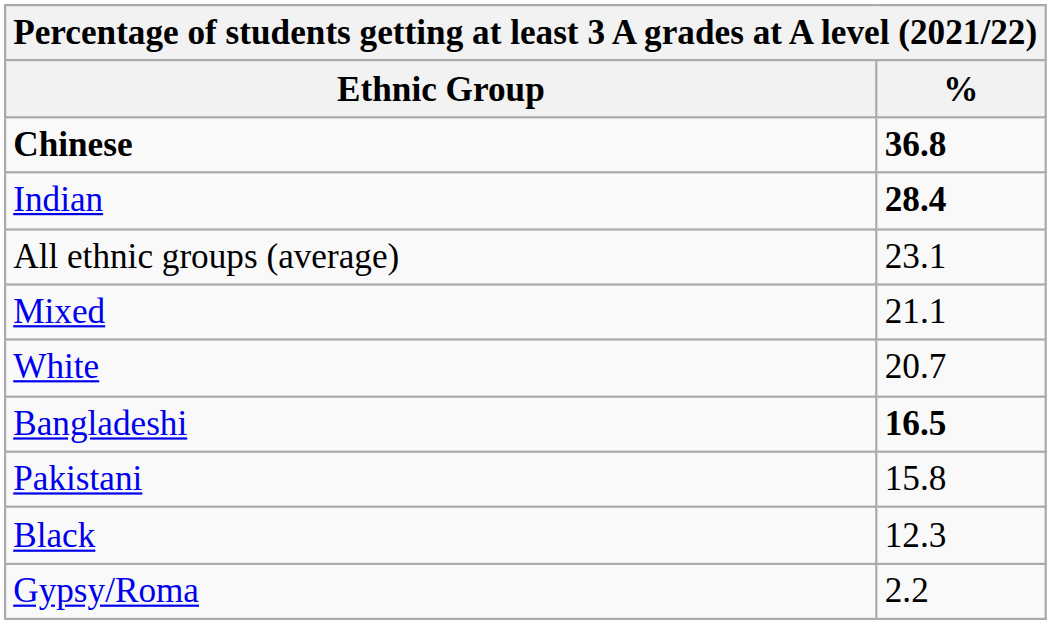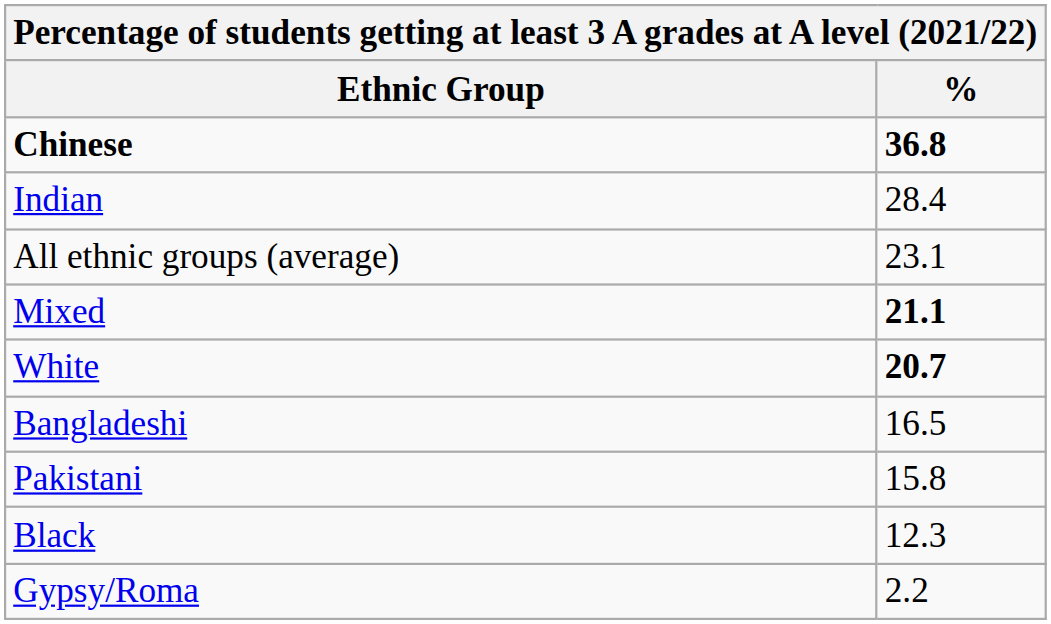Indian | %: bold -> normal
Mixed | %: normal -> bold
White | %: normal -> bold
Bangladeshi | %: bold -> normal
